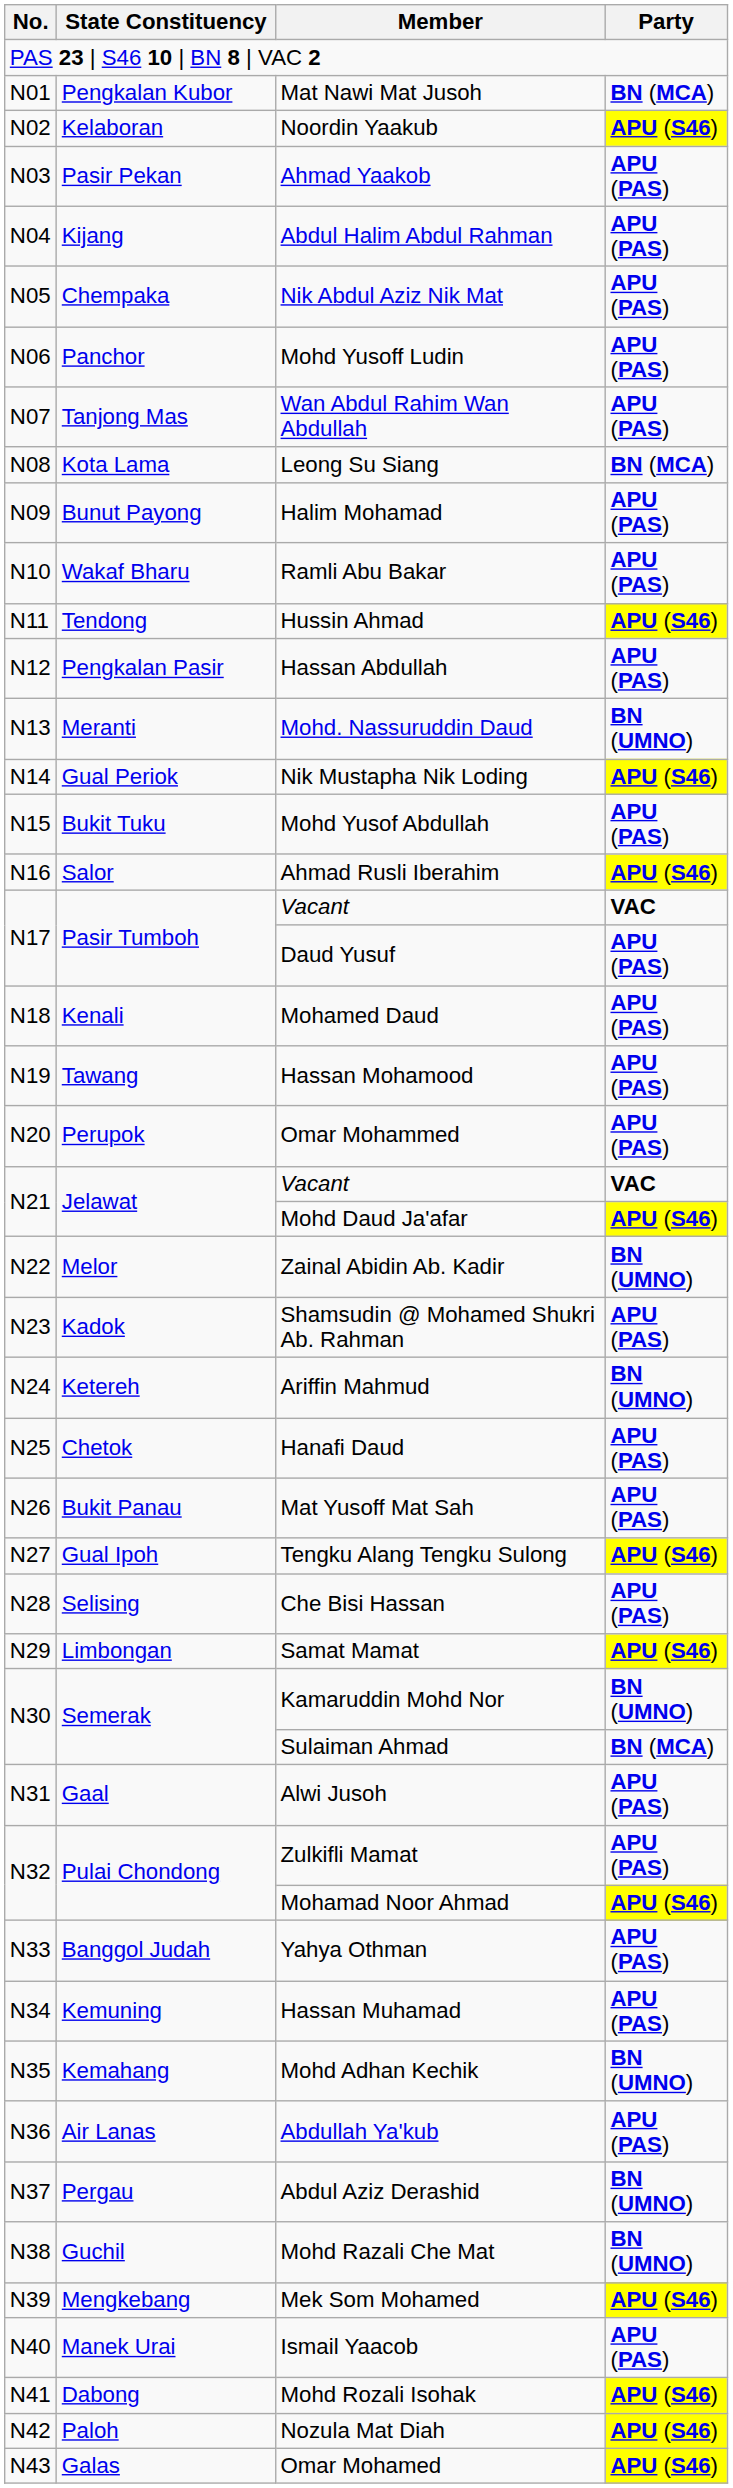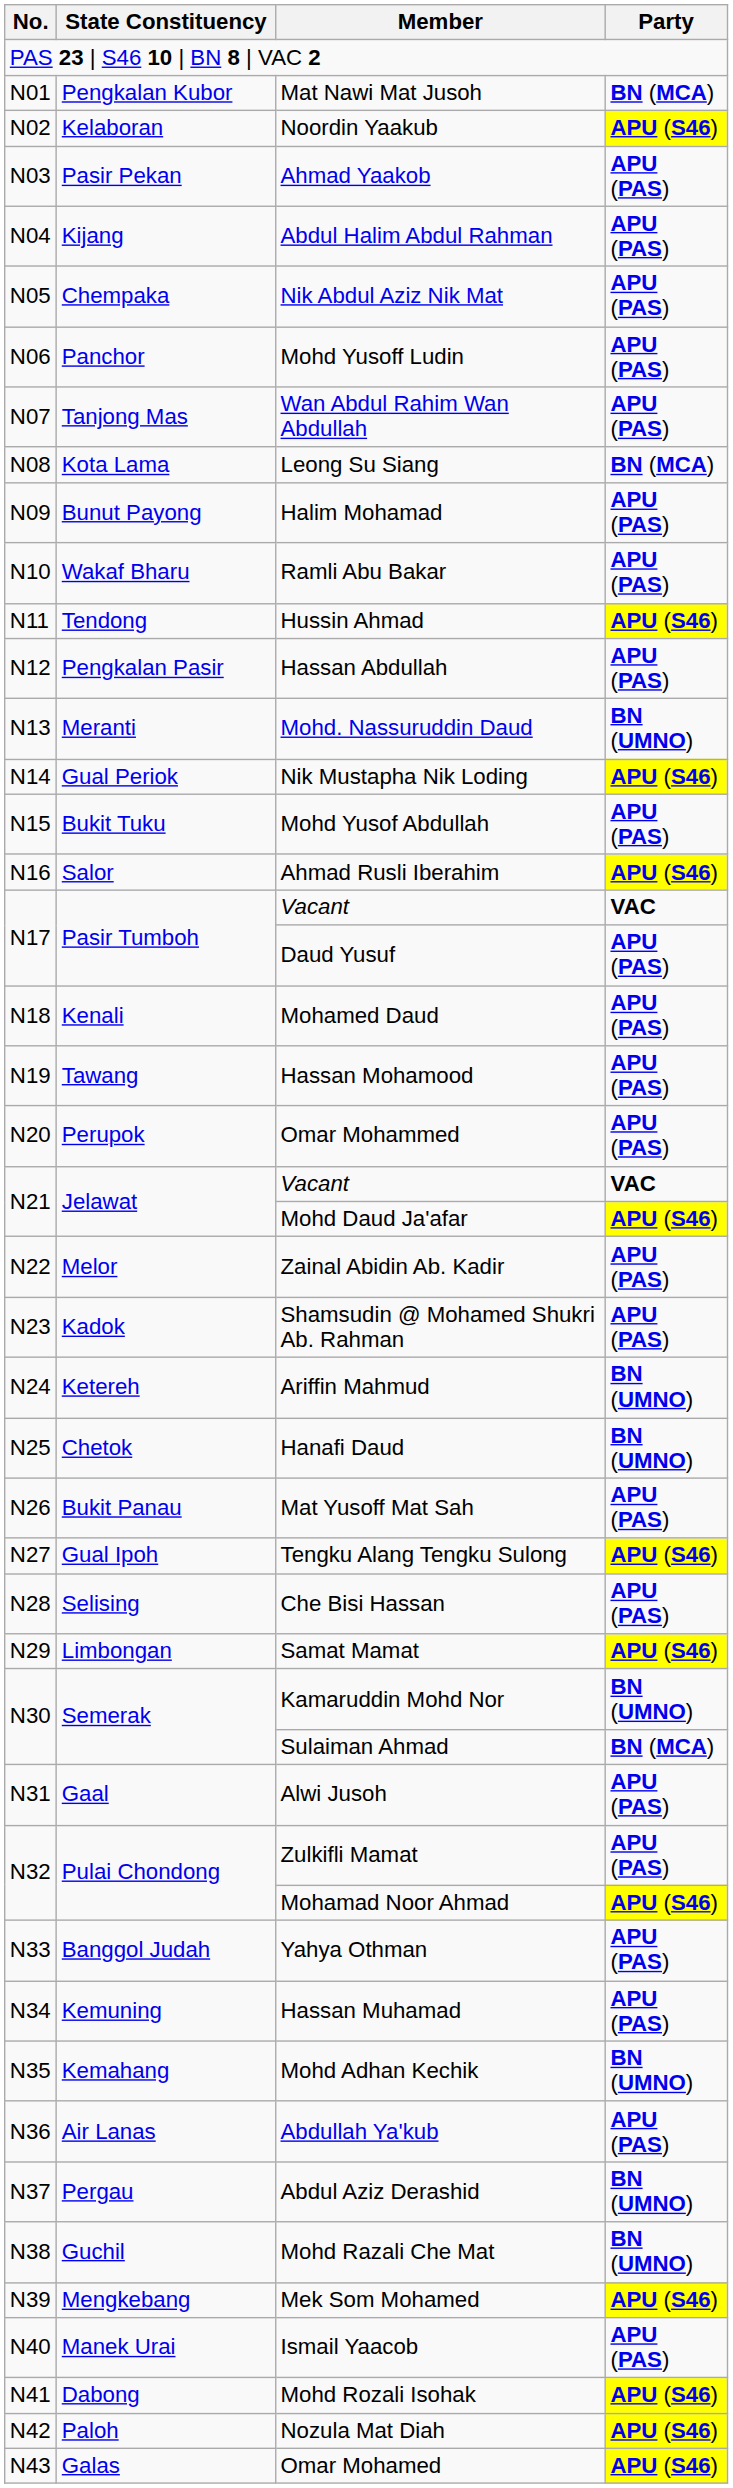Zainal Abidin Ab. Kadir | Party: BN (UMNO) -> APU (PAS)
Hanafi Daud | Party: APU (PAS) -> BN (UMNO)
